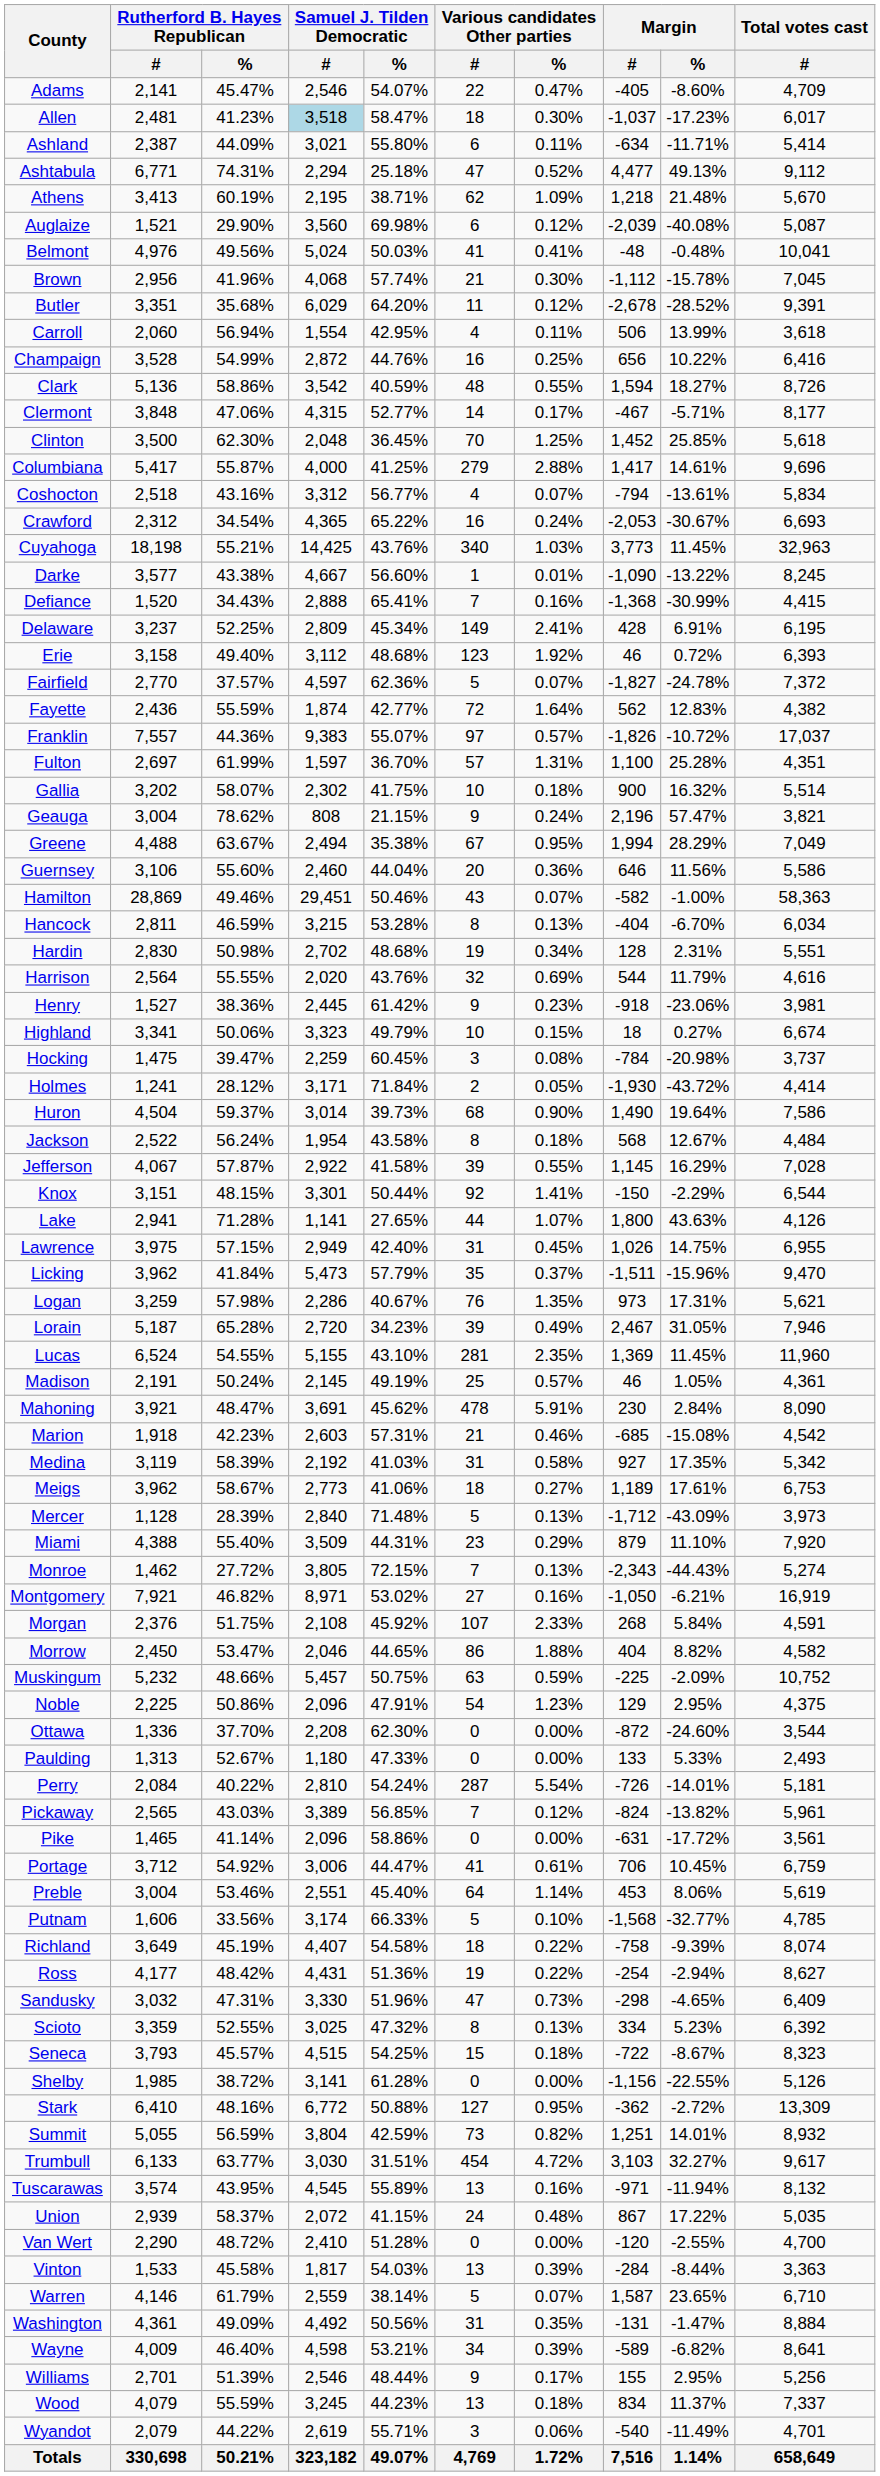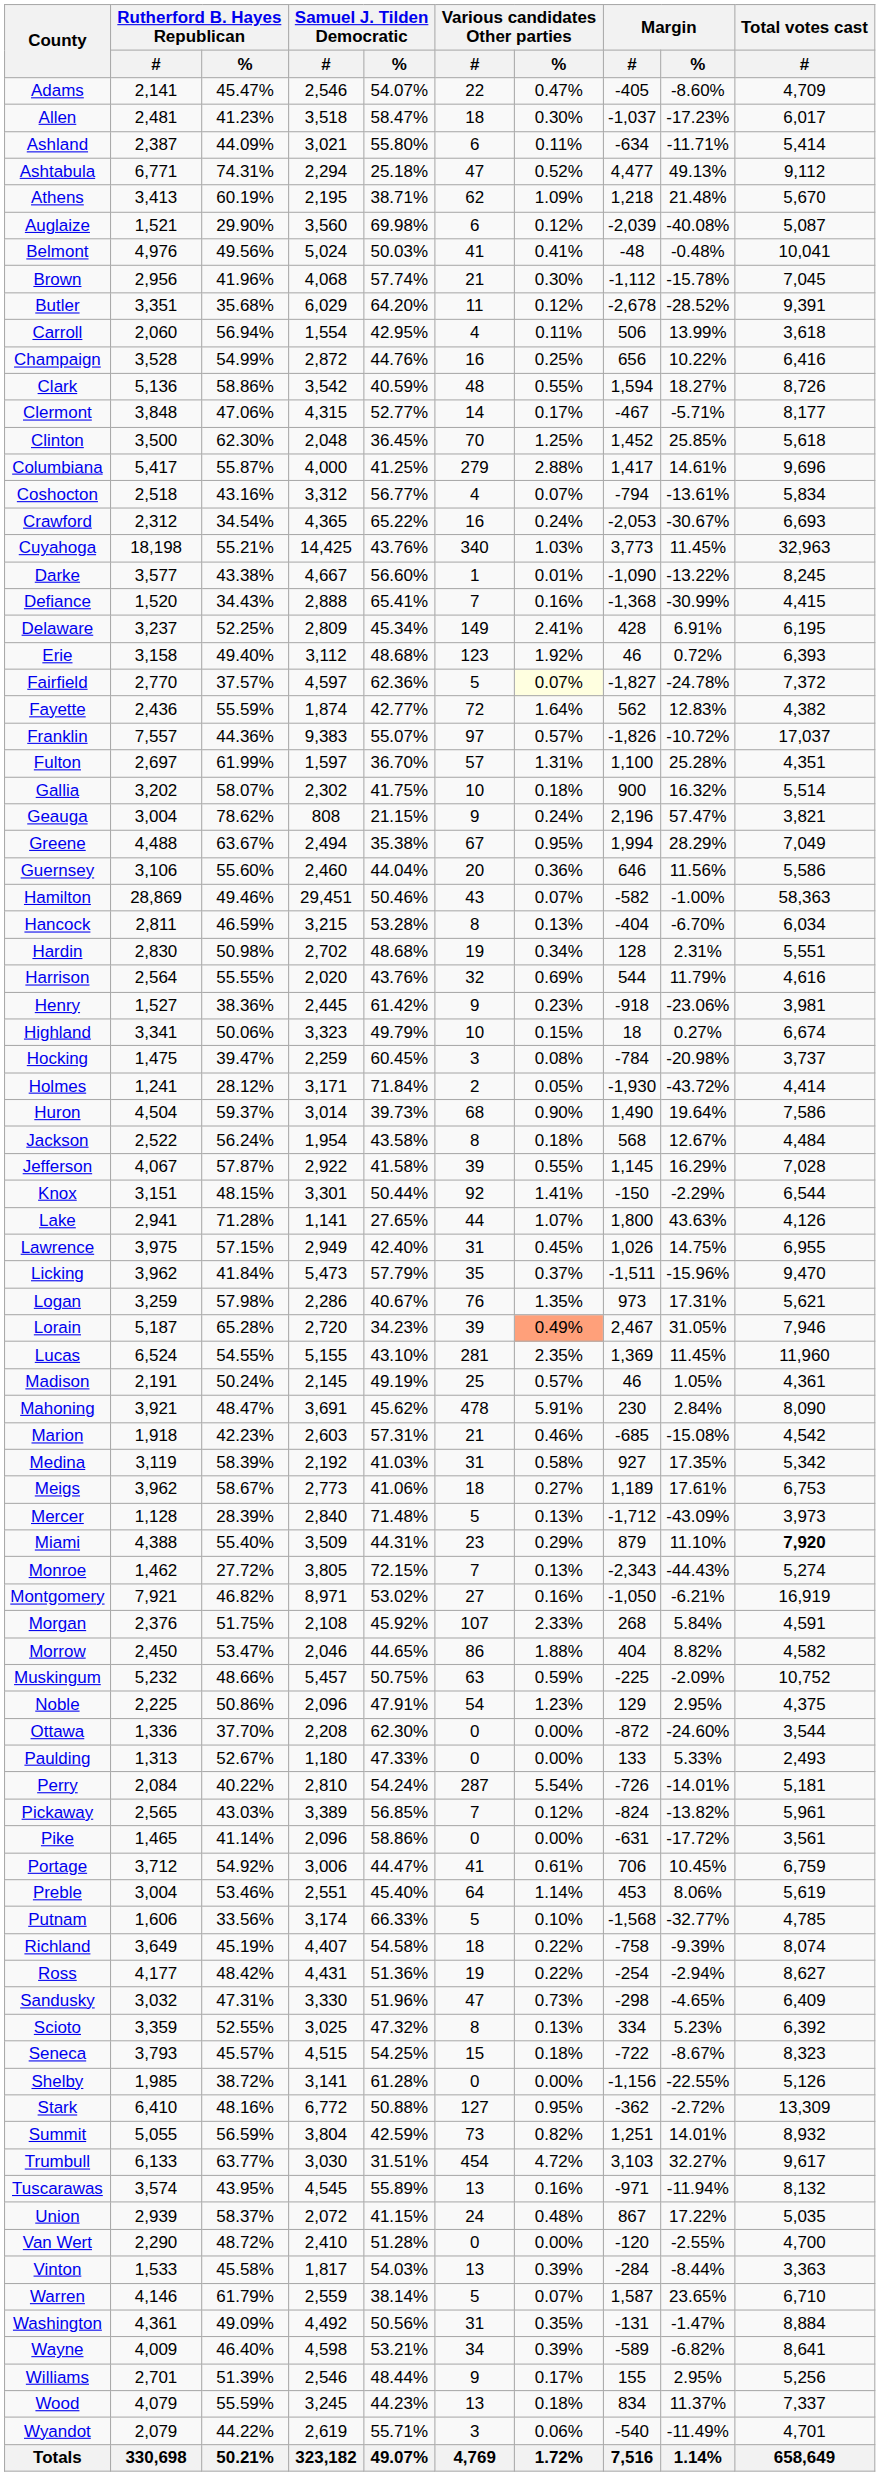Allen | Samuel J. Tilden Democratic / #: lightblue background -> no background
Fairfield | Various candidates Other parties / %: no background -> lightyellow background
Lorain | Various candidates Other parties / %: no background -> lightsalmon background
Miami | Total votes cast / #: normal -> bold
